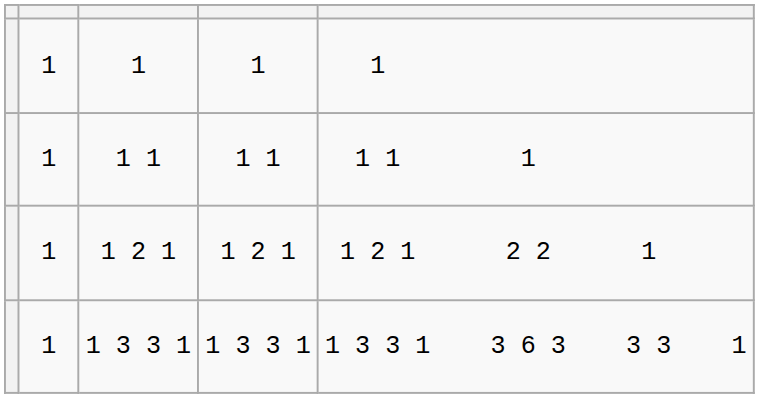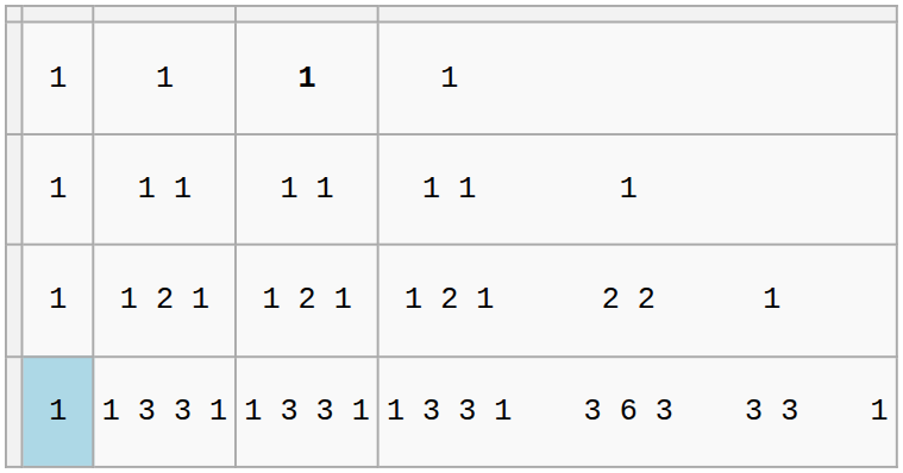row 2 | column 4: normal -> bold
row 5 | column 2: no background -> lightblue background
